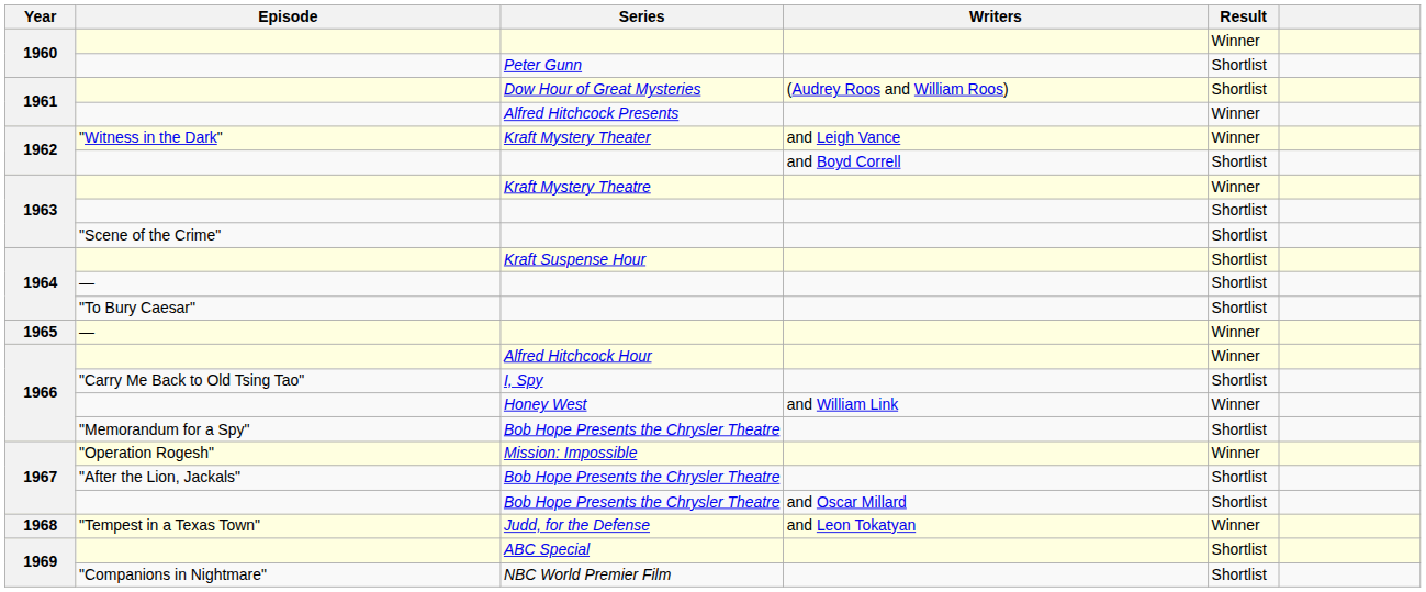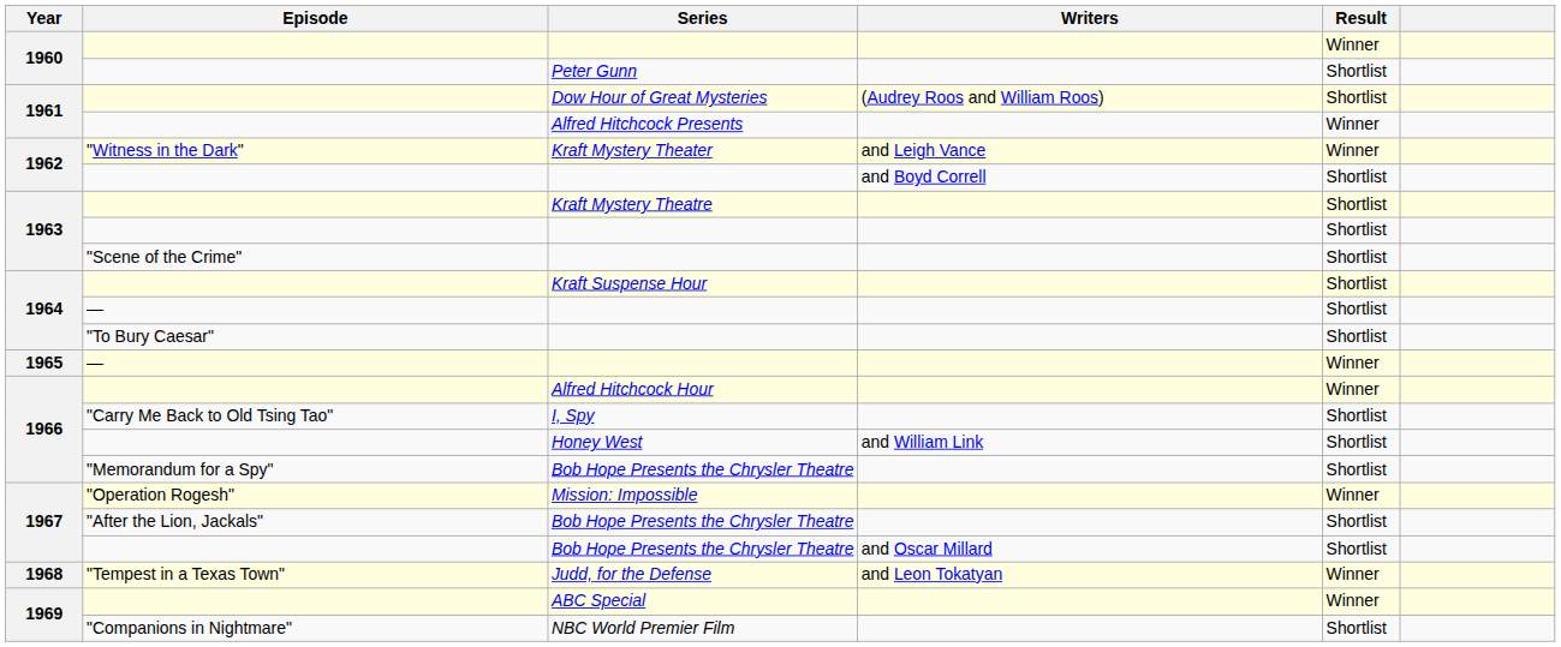Kraft Mystery Theatre | Result: Winner -> Shortlist
Honey West | Result: Winner -> Shortlist
ABC Special | Result: Shortlist -> Winner
